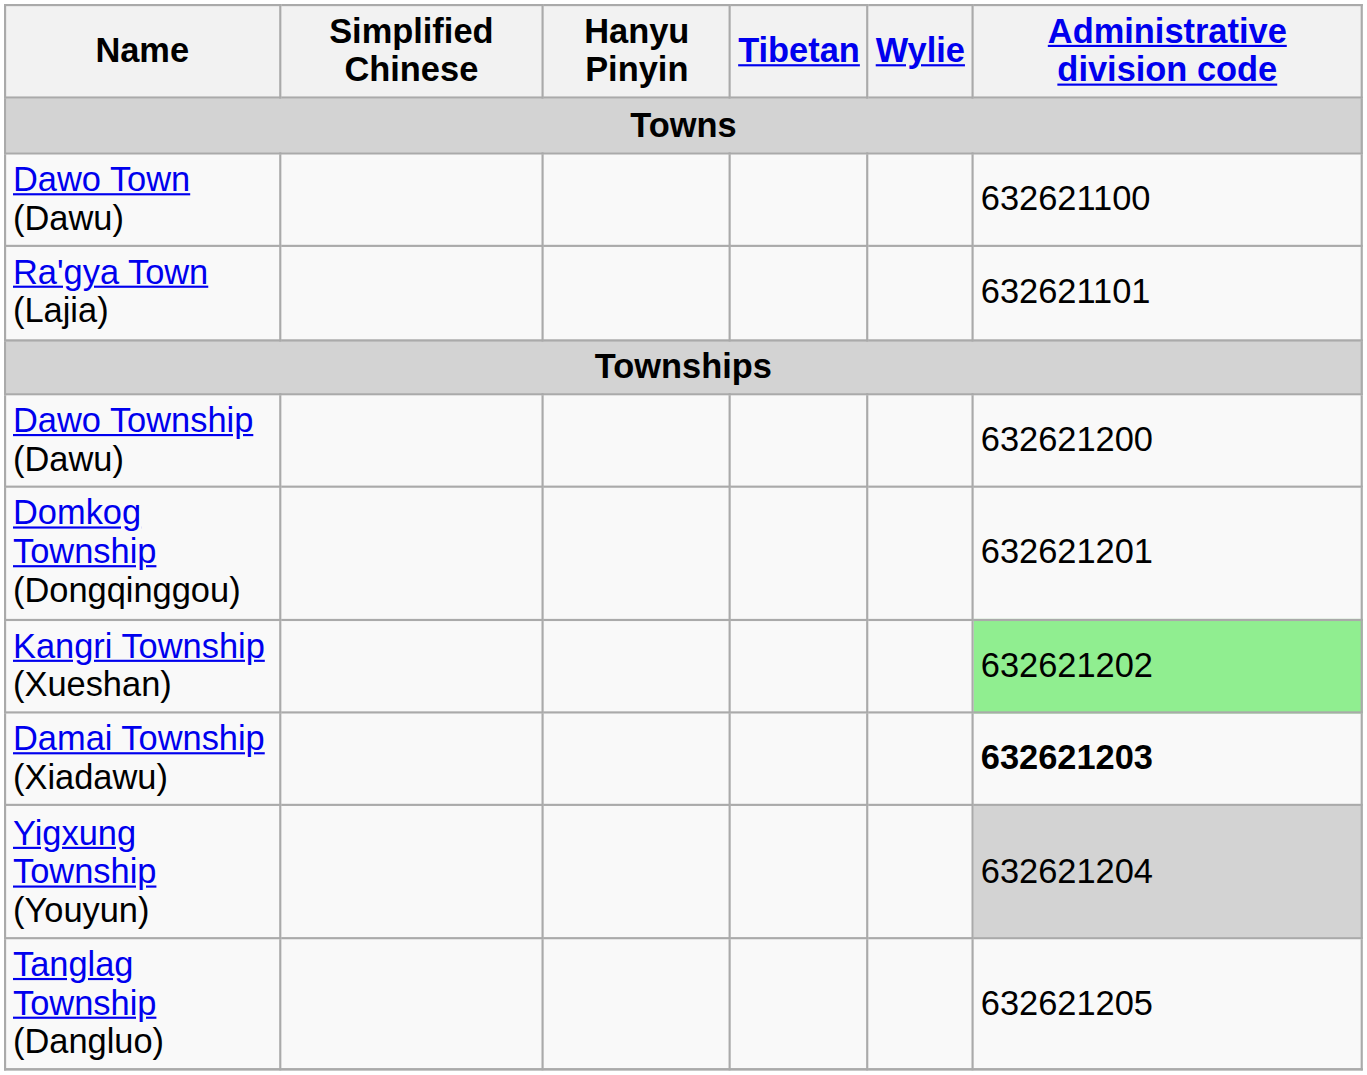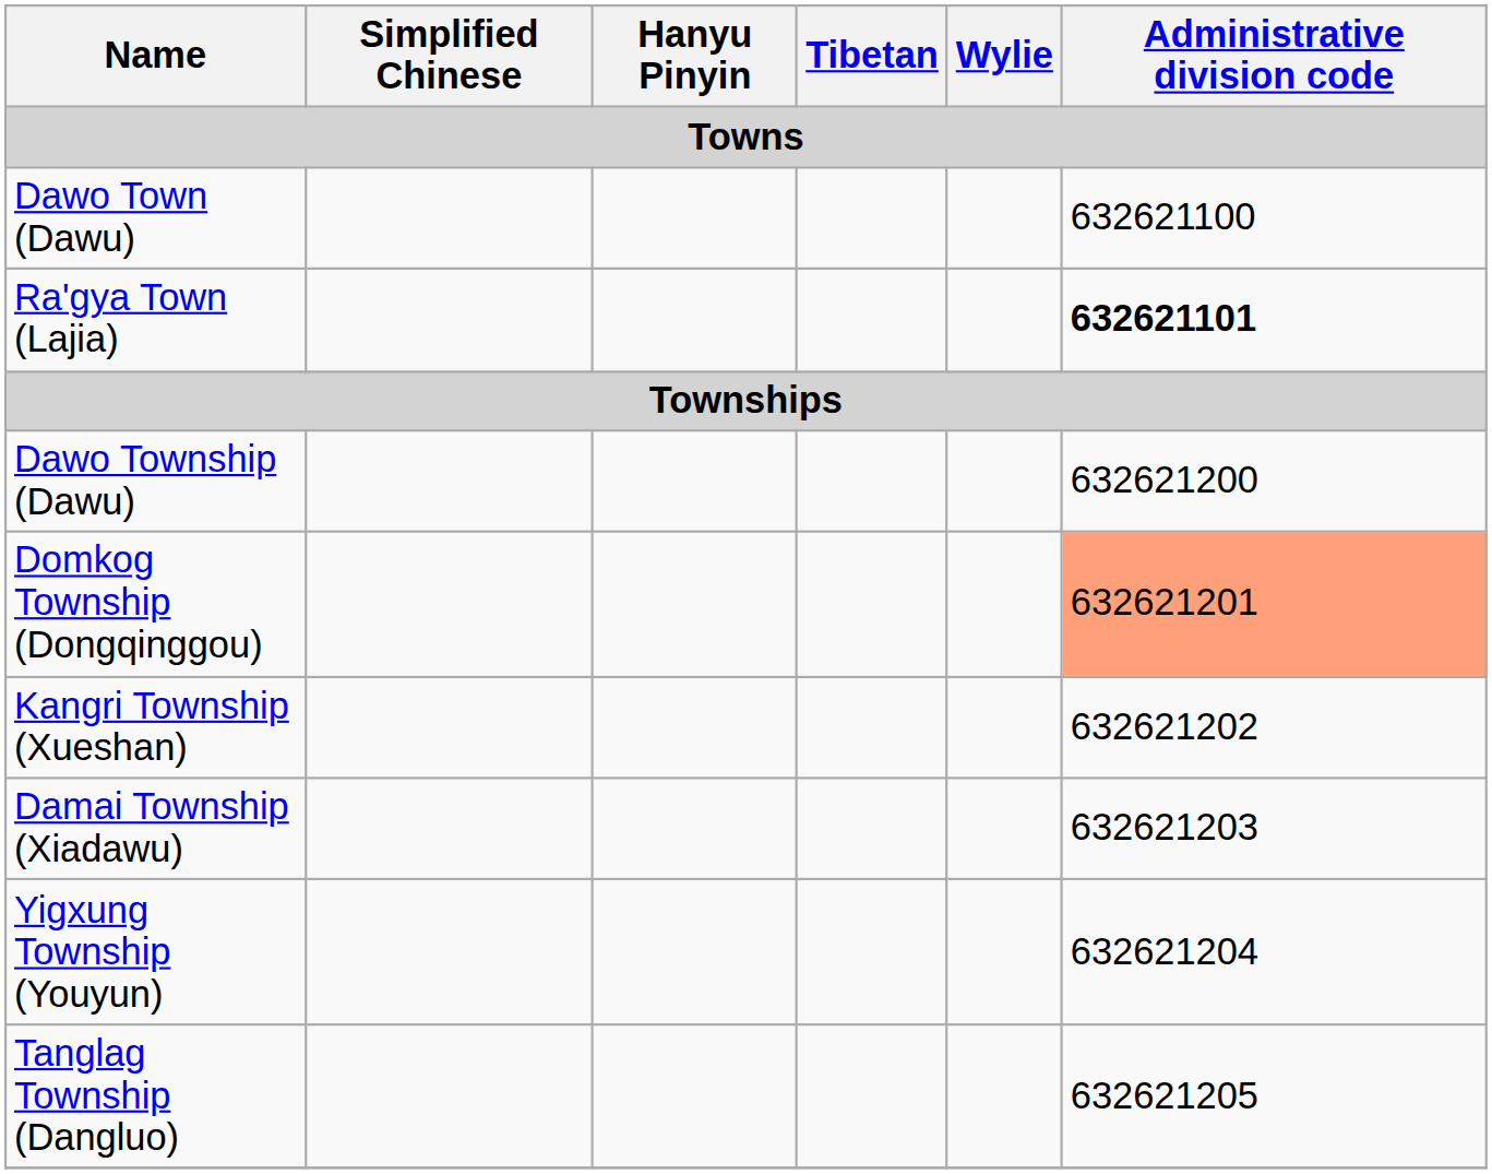Ra'gya Town (Lajia) | Administrative division code: normal -> bold
Domkog Township (Dongqinggou) | Administrative division code: no background -> lightsalmon background
Kangri Township (Xueshan) | Administrative division code: lightgreen background -> no background
Damai Township (Xiadawu) | Administrative division code: bold -> normal
Yigxung Township (Youyun) | Administrative division code: lightgrey background -> no background
